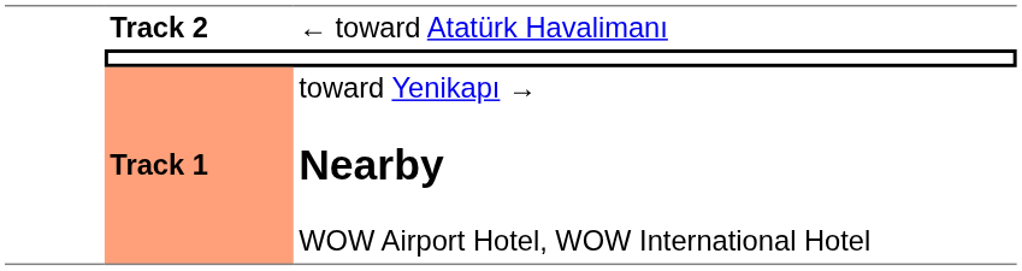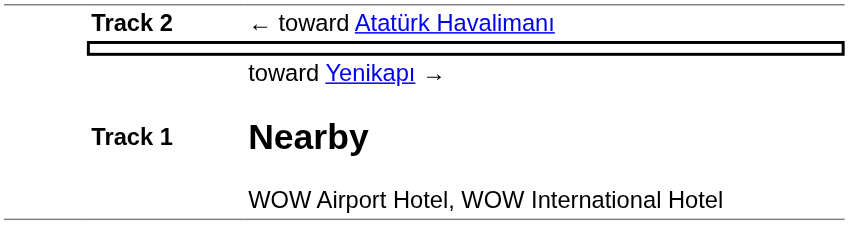Track 1 | column 1: lightsalmon background -> no background
